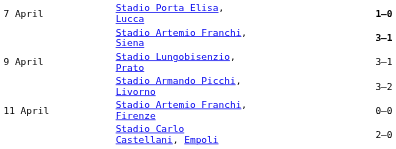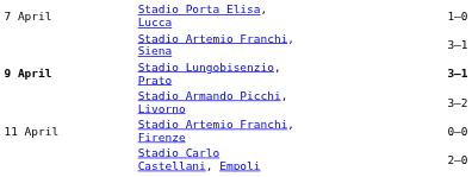Stadio Porta Elisa, Lucca | column 3: bold -> normal
Stadio Artemio Franchi, Siena | column 3: bold -> normal
Stadio Lungobisenzio, Prato | column 1: normal -> bold
Stadio Lungobisenzio, Prato | column 3: normal -> bold
